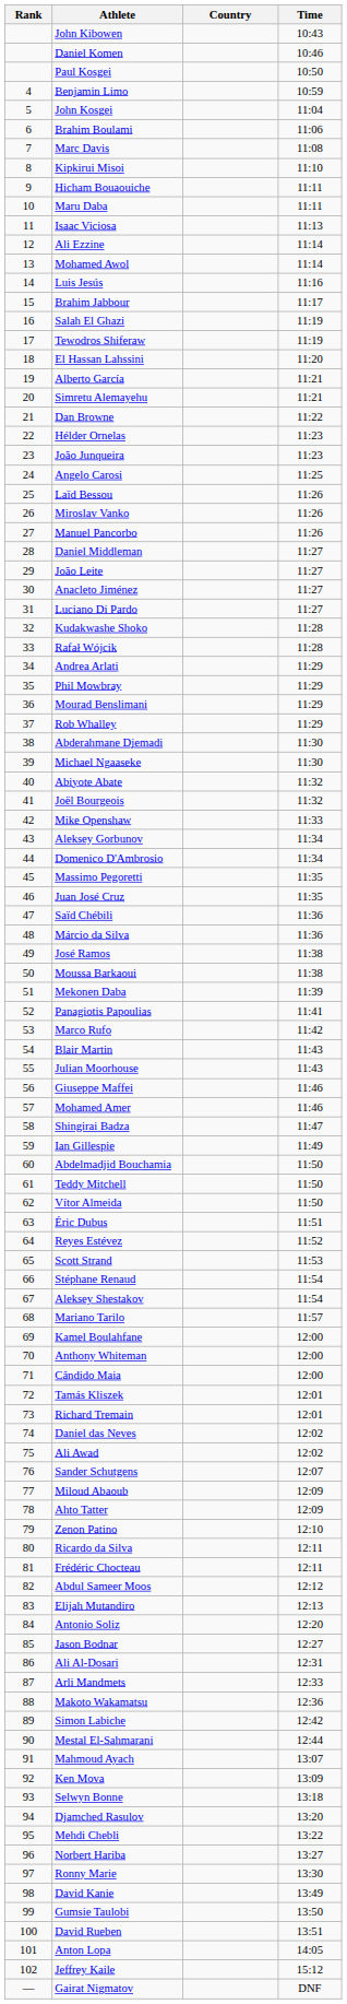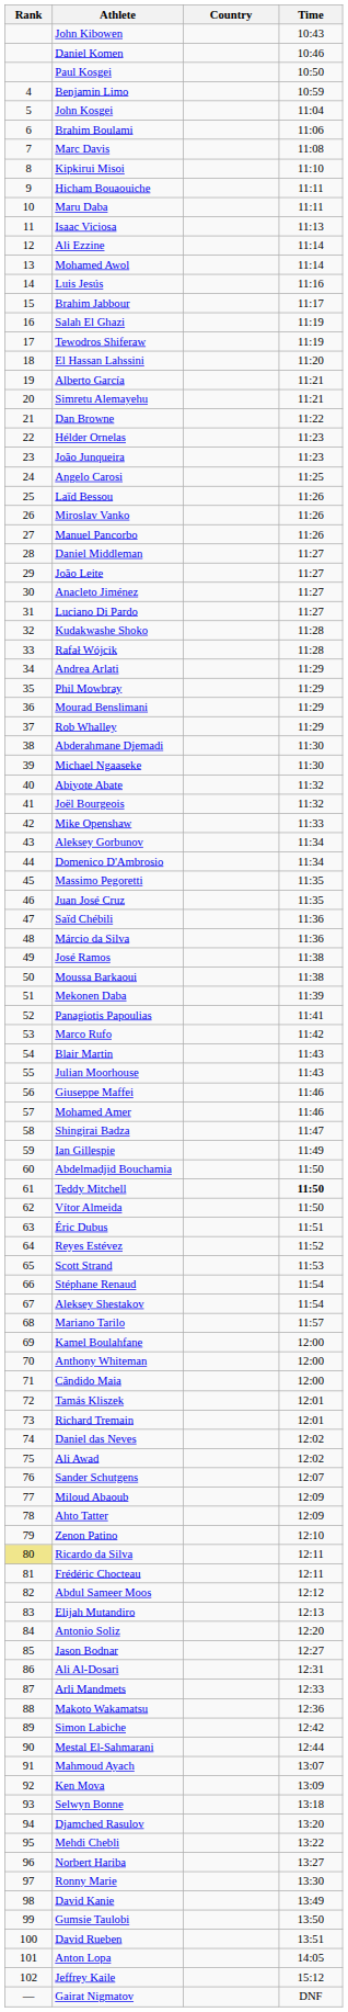Teddy Mitchell | Time: normal -> bold
Ricardo da Silva | Rank: no background -> khaki background
